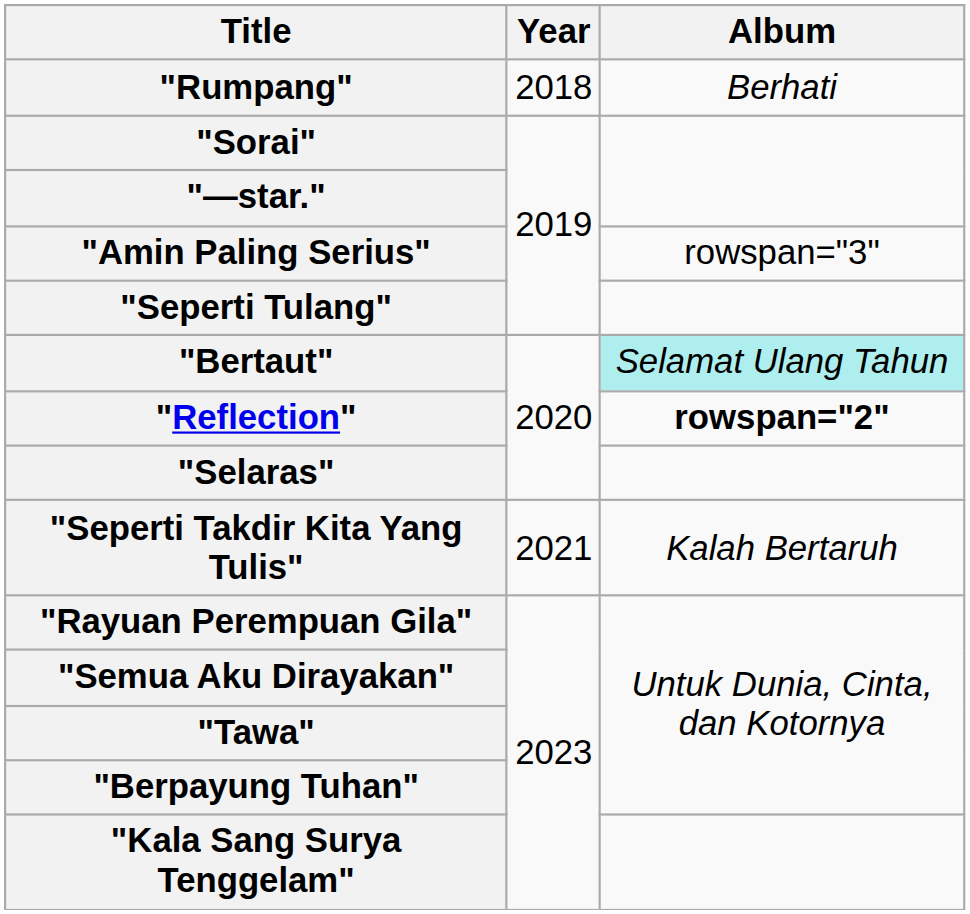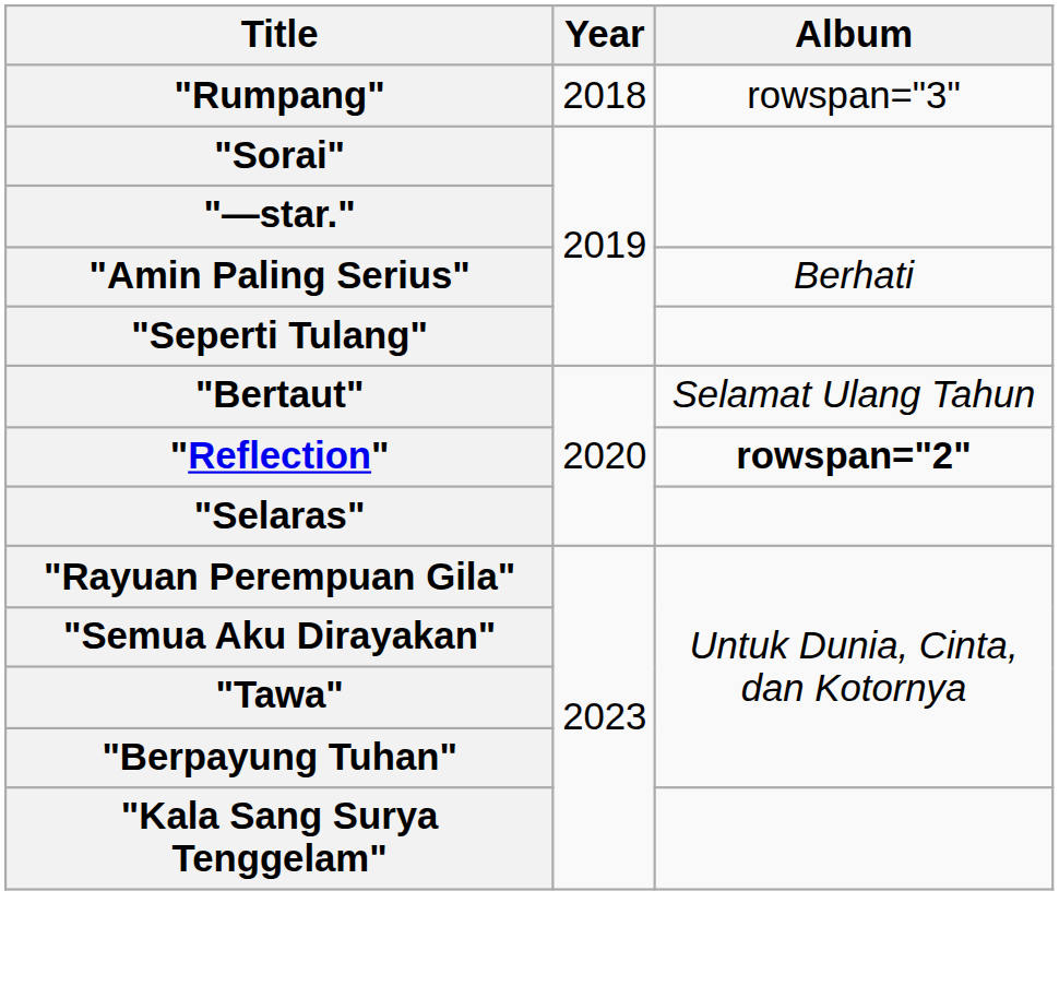"Rumpang" | Album: Berhati -> rowspan="3"
"Amin Paling Serius" | Album: rowspan="3" -> Berhati
"Bertaut" | Album: paleturquoise background -> no background
- row: "Seperti Takdir Kita Yang Tulis" | 2021 | Kalah Bertaruh
